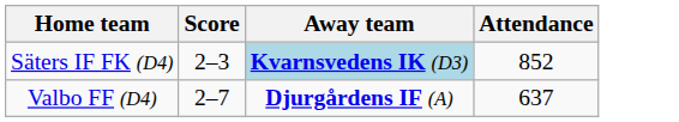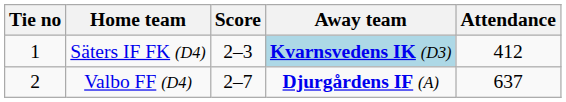+ column: Tie no | 1 | 2
Säters IF FK (D4) | Attendance: 852 -> 412
